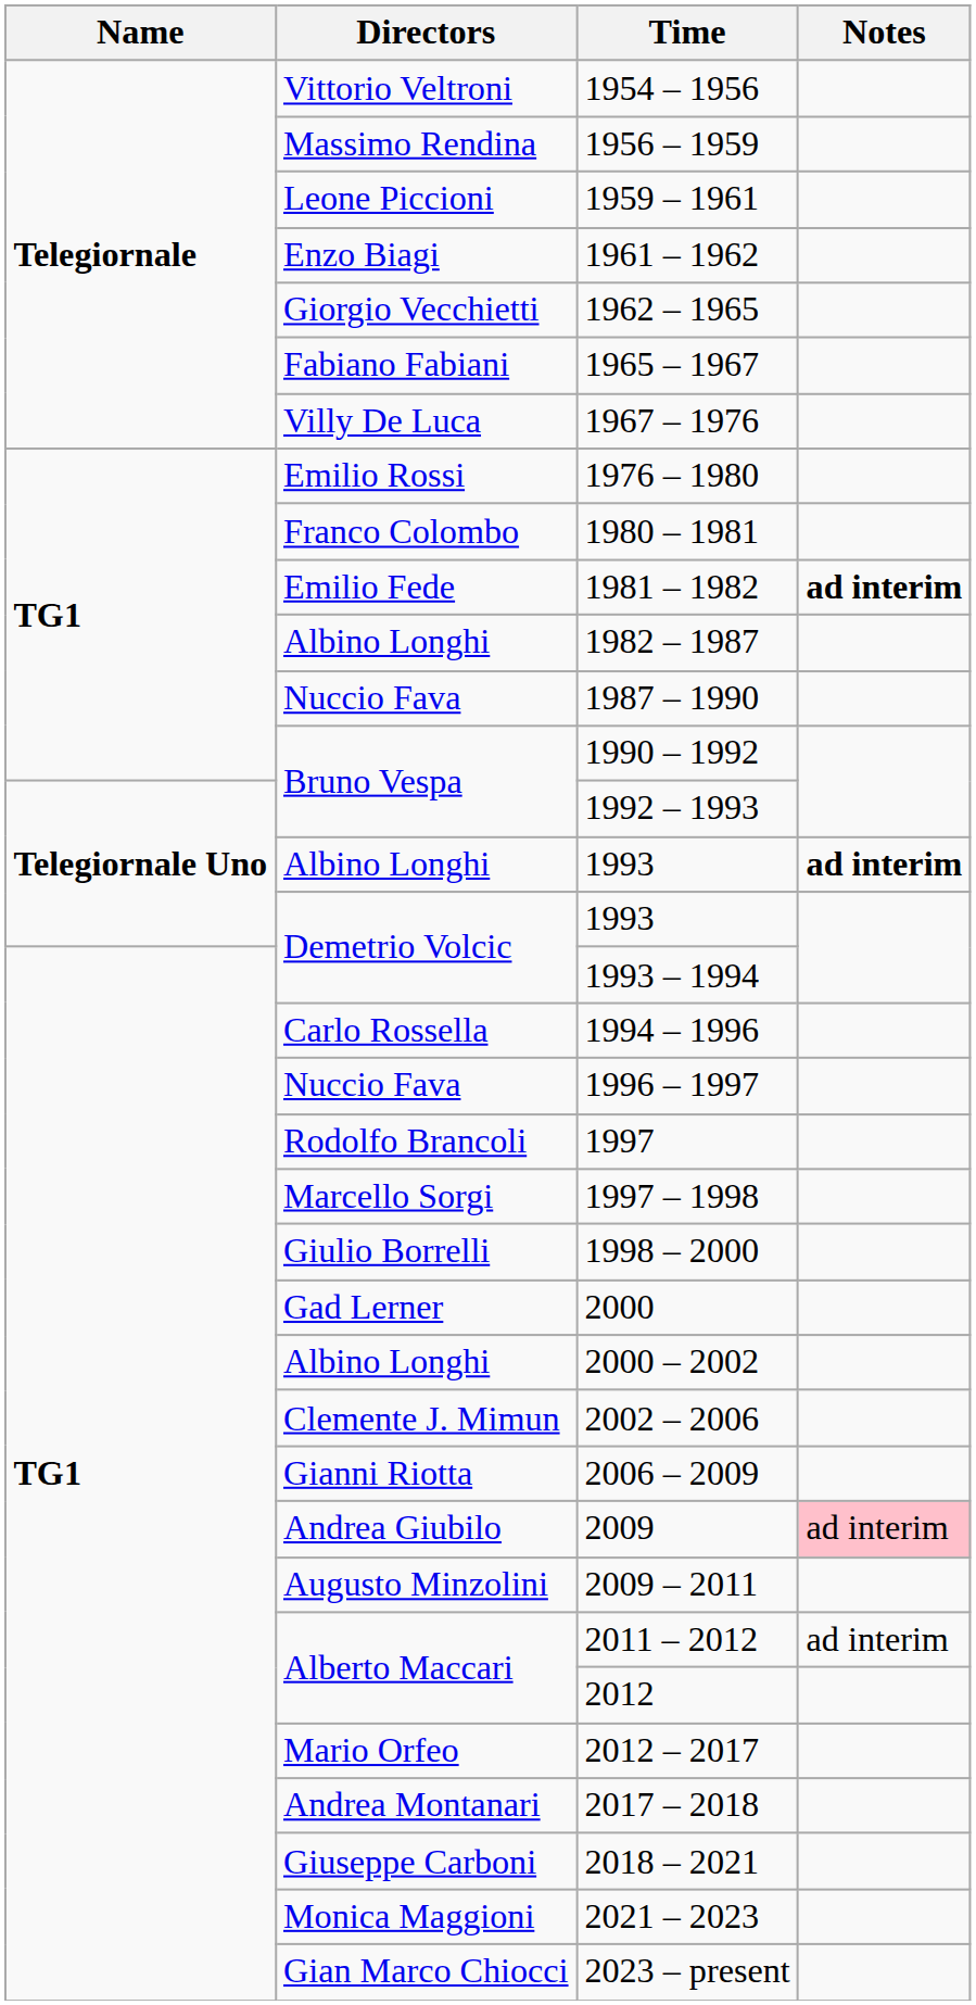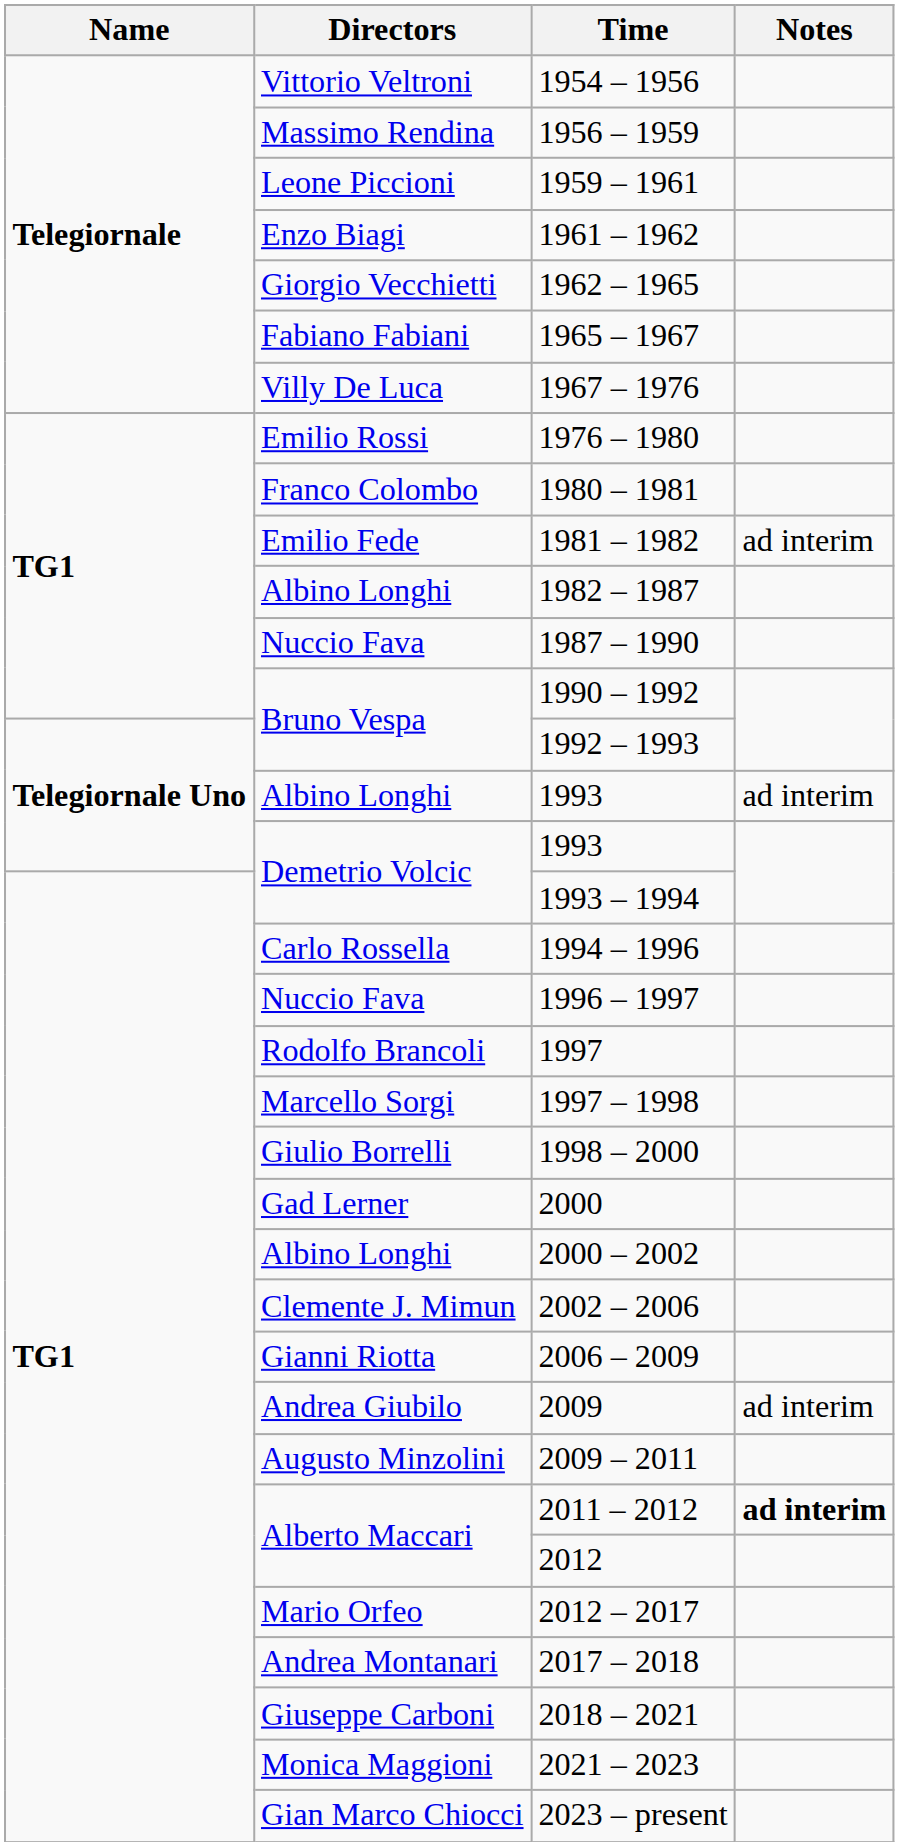1981 – 1982 | Notes: bold -> normal
Albino Longhi / 1993 | Notes: bold -> normal
2009 | Notes: pink background -> no background
2011 – 2012 | Notes: normal -> bold
